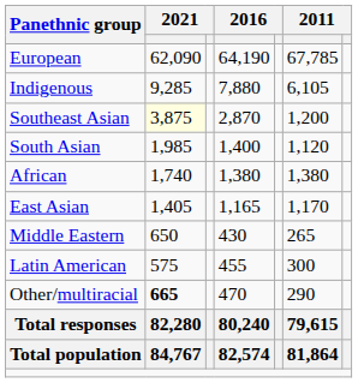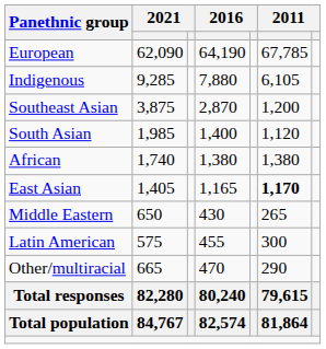Southeast Asian | column 2: lightyellow background -> no background
East Asian | column 6: normal -> bold
Other/multiracial | column 2: bold -> normal
